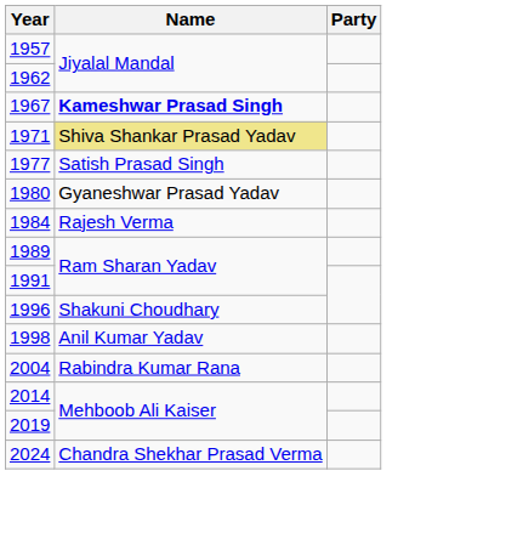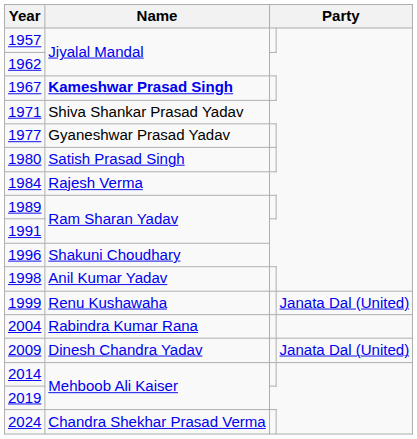1971 | Name: khaki background -> no background
1977 | Name: Satish Prasad Singh -> Gyaneshwar Prasad Yadav
1980 | Name: Gyaneshwar Prasad Yadav -> Satish Prasad Singh
+ row: 1999 | Renu Kushawaha | Janata Dal (United)
+ row: 2009 | Dinesh Chandra Yadav | Janata Dal (United)
